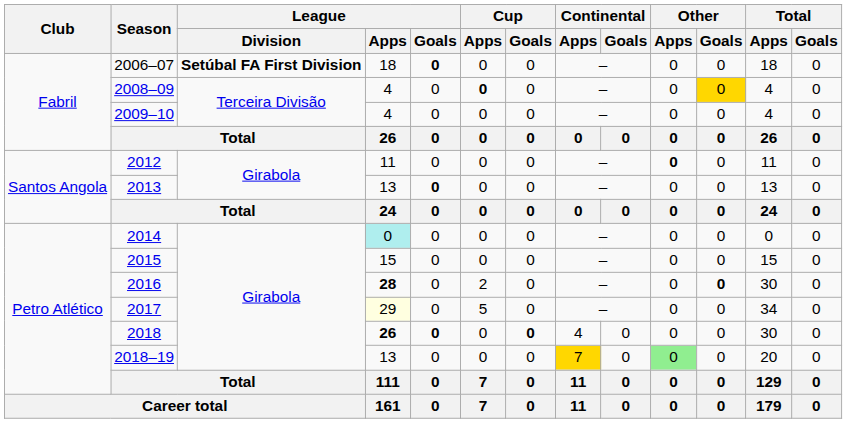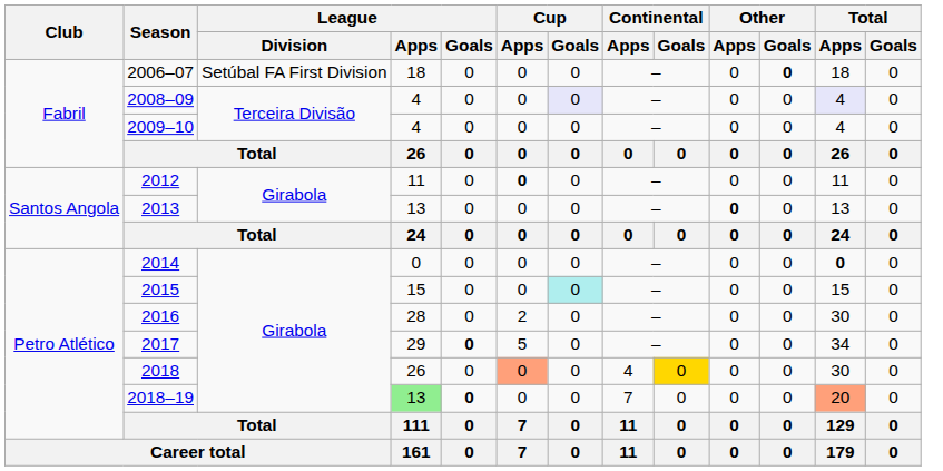2006–07 | League / Division: bold -> normal
2006–07 | League / Goals: bold -> normal
2006–07 | Other / Goals: normal -> bold
2008–09 | Cup / Apps: bold -> normal
2008–09 | Cup / Goals: no background -> lavender background
2008–09 | Other / Goals: gold background -> no background
2008–09 | Total / Apps: no background -> lavender background
2012 | Cup / Apps: normal -> bold
2012 | Other / Apps: bold -> normal
2013 | League / Goals: bold -> normal
2013 | Other / Apps: normal -> bold
2014 | League / Apps: paleturquoise background -> no background
2014 | Total / Apps: normal -> bold
2015 | Cup / Goals: no background -> paleturquoise background
2016 | League / Apps: bold -> normal
2016 | Other / Goals: bold -> normal
2017 | League / Apps: lightyellow background -> no background
2017 | League / Goals: normal -> bold
2018 | League / Apps: bold -> normal
2018 | League / Goals: bold -> normal
2018 | Cup / Apps: no background -> lightsalmon background
2018 | Cup / Goals: bold -> normal
2018 | Continental / Goals: no background -> gold background
2018–19 | League / Apps: no background -> lightgreen background
2018–19 | League / Goals: normal -> bold
2018–19 | Continental / Apps: gold background -> no background
2018–19 | Other / Apps: lightgreen background -> no background
2018–19 | Total / Apps: no background -> lightsalmon background
